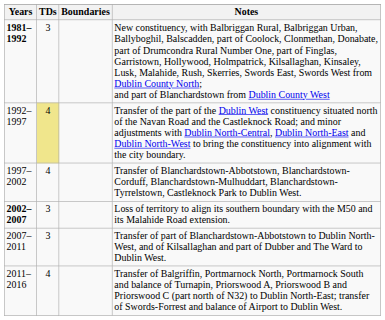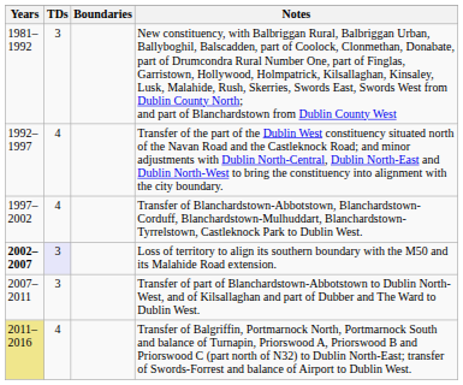row 2 | Years: bold -> normal
row 3 | TDs: khaki background -> no background
row 5 | TDs: no background -> lavender background
row 7 | Years: no background -> khaki background
